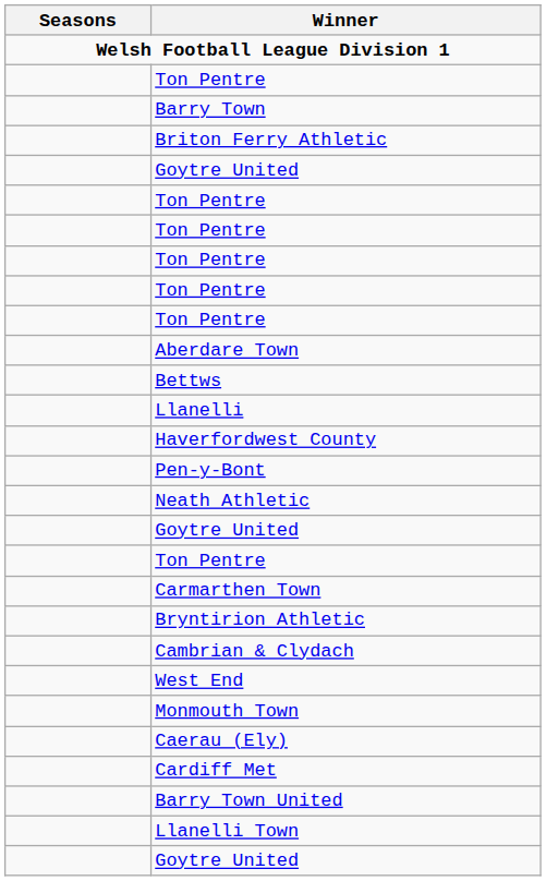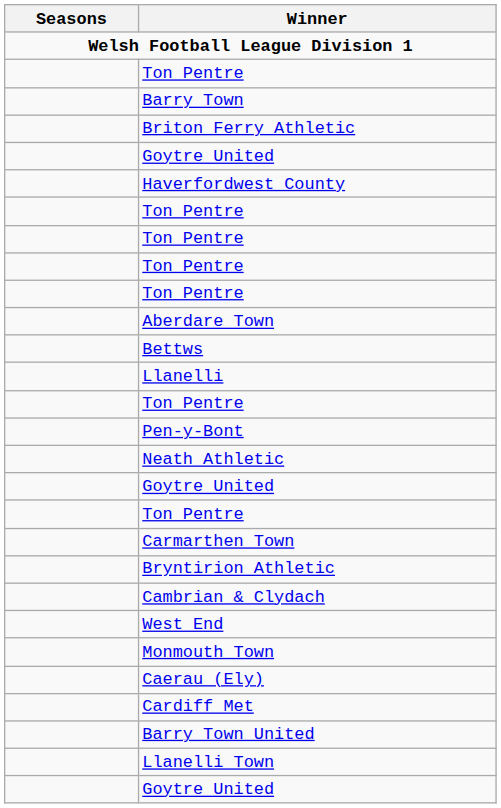row 7 | Winner: Ton Pentre -> Haverfordwest County
row 15 | Winner: Haverfordwest County -> Ton Pentre
